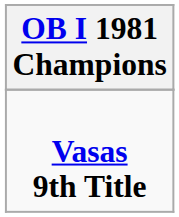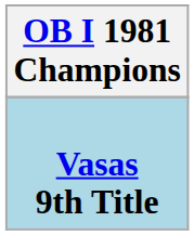row 2 | column 1: no background -> lightblue background
